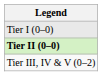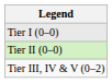row 3 | column 1: bold -> normal
